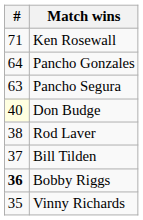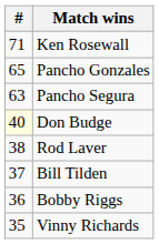Pancho Gonzales | #: 64 -> 65
Bobby Riggs | #: bold -> normal
